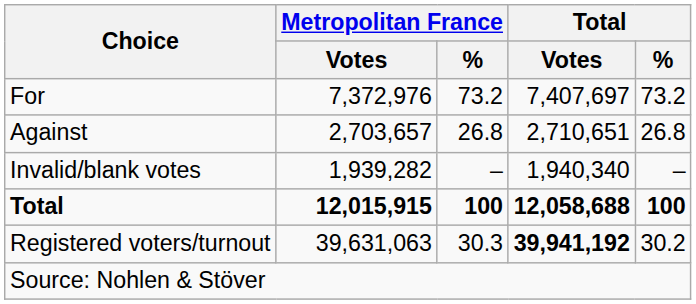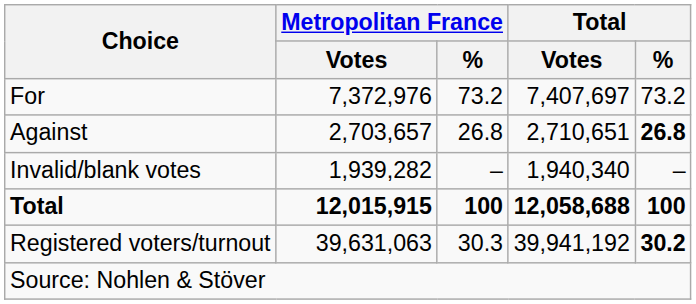Against | Total / %: normal -> bold
Registered voters/turnout | Total / Votes: bold -> normal
Registered voters/turnout | Total / %: normal -> bold
